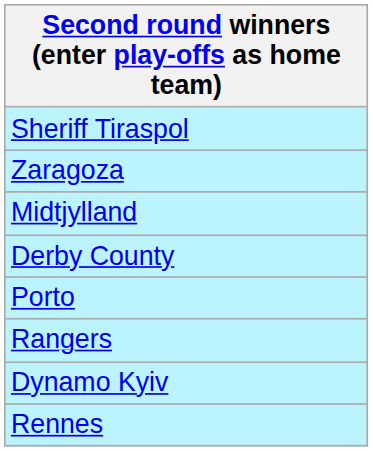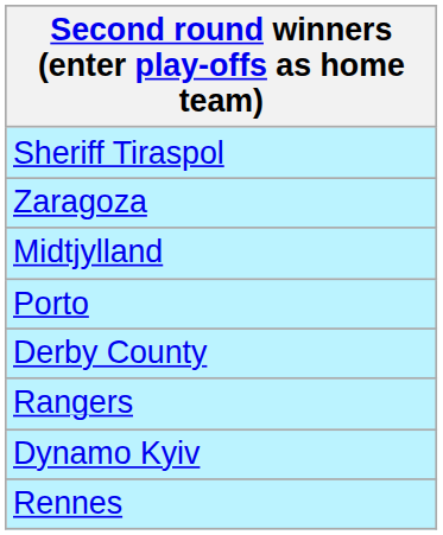row 5 | column 1: Derby County -> Porto
row 6 | column 1: Porto -> Derby County
